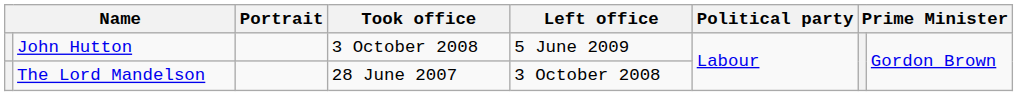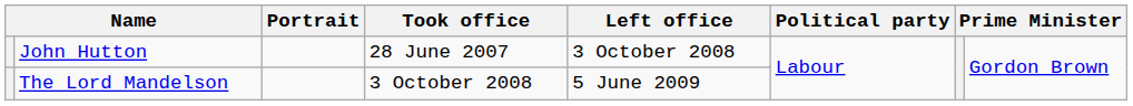John Hutton | Took office: 3 October 2008 -> 28 June 2007
John Hutton | Left office: 5 June 2009 -> 3 October 2008
The Lord Mandelson | Took office: 28 June 2007 -> 3 October 2008
The Lord Mandelson | Left office: 3 October 2008 -> 5 June 2009
